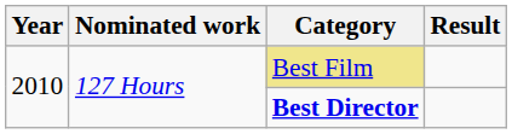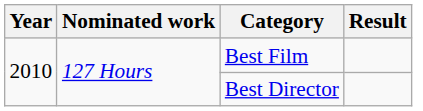Best Film | Category: khaki background -> no background
Best Director | Category: bold -> normal
